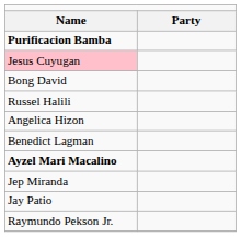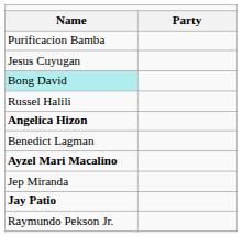Purificacion Bamba | column 1: bold -> normal
Jesus Cuyugan | column 1: pink background -> no background
Bong David | column 1: no background -> paleturquoise background
Angelica Hizon | column 1: normal -> bold
Jay Patio | column 1: normal -> bold
